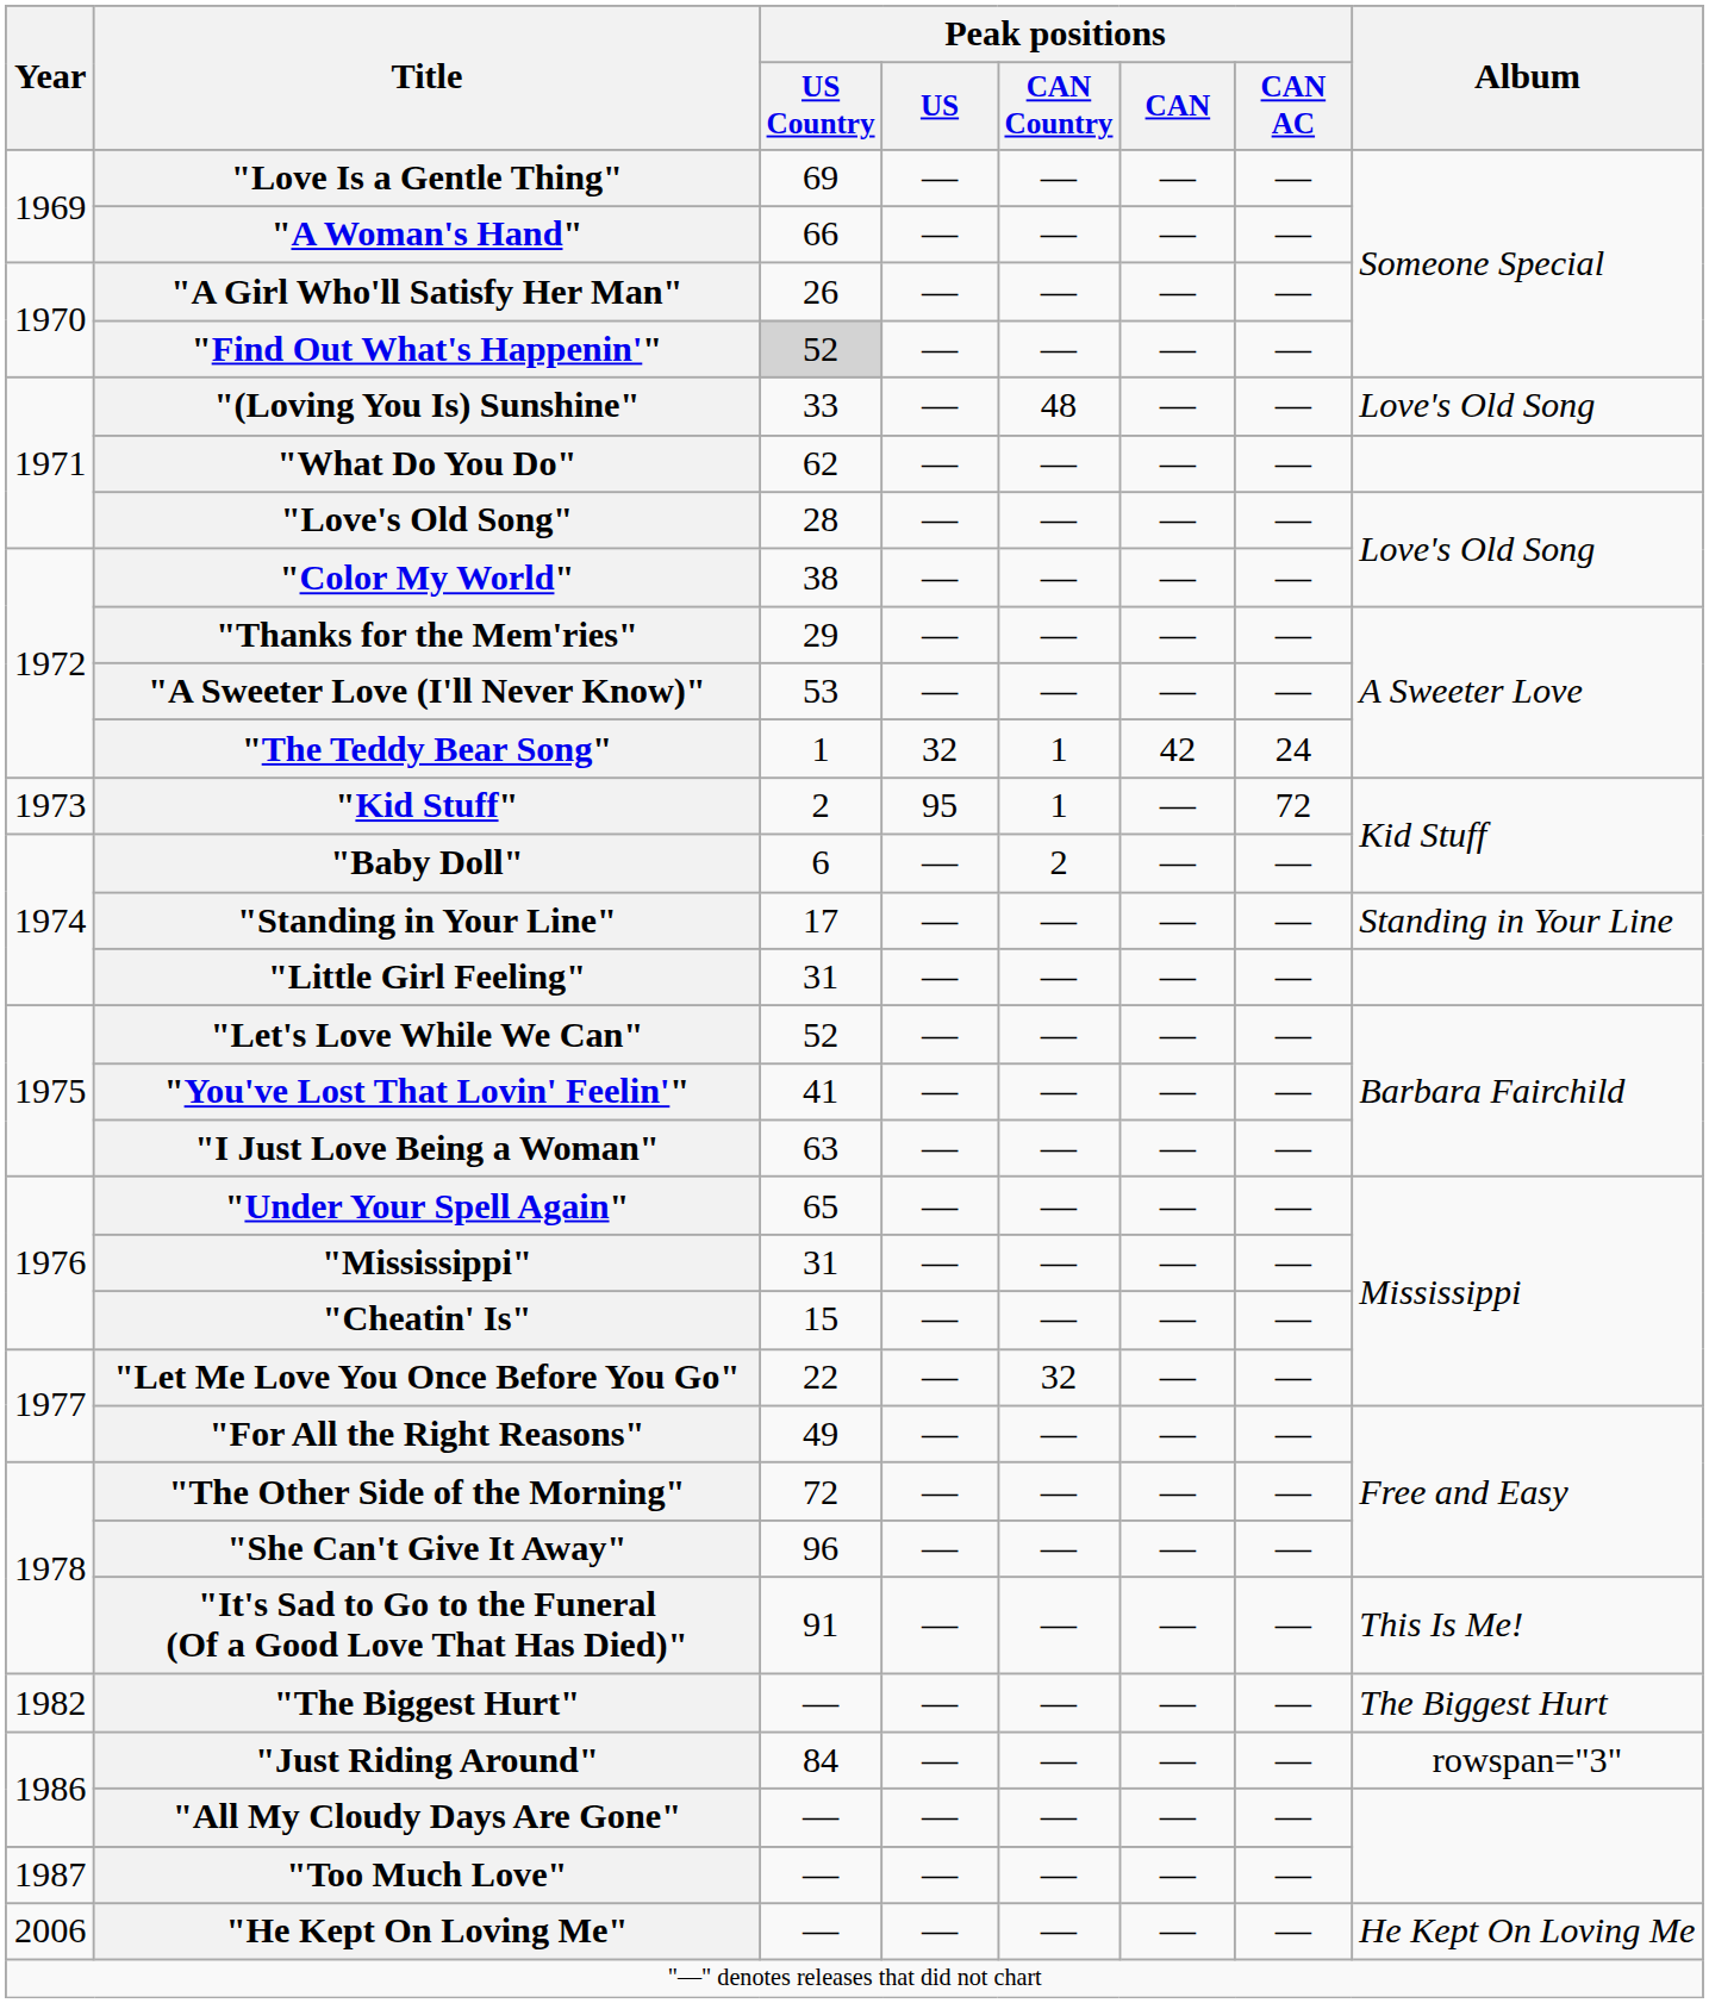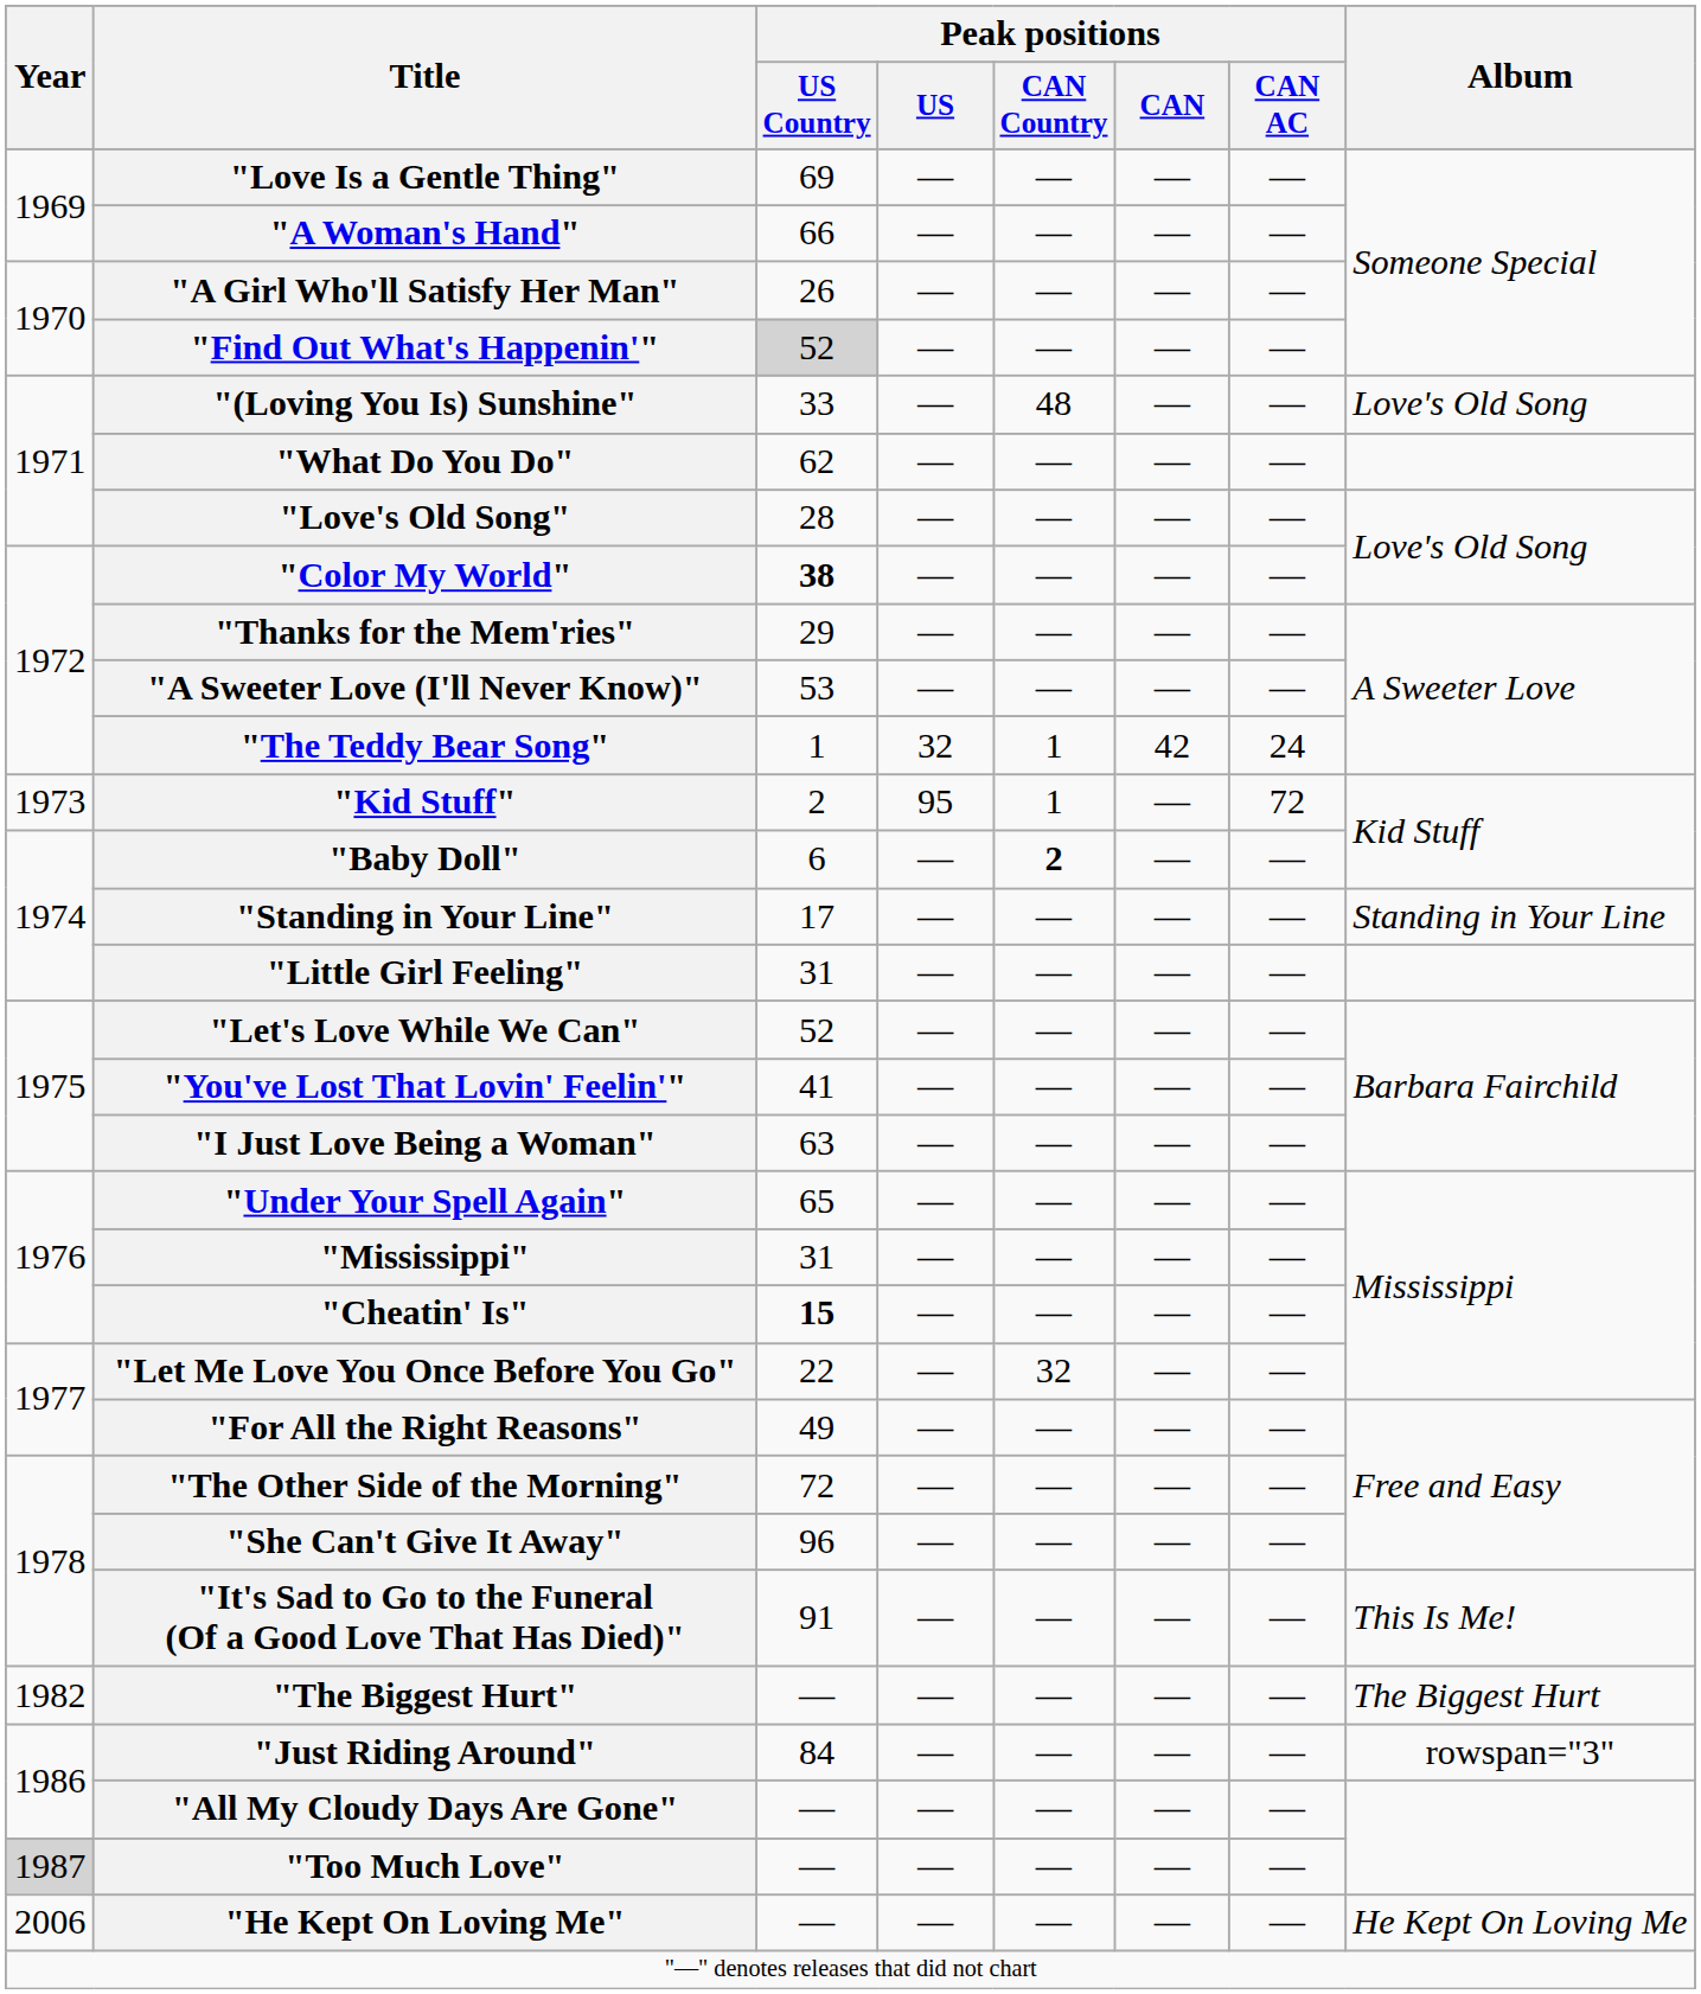"Color My World" | Peak positions / US Country: normal -> bold
"Baby Doll" | Peak positions / CAN Country: normal -> bold
"Cheatin' Is" | Peak positions / US Country: normal -> bold
"Too Much Love" | Year: no background -> lightgrey background
